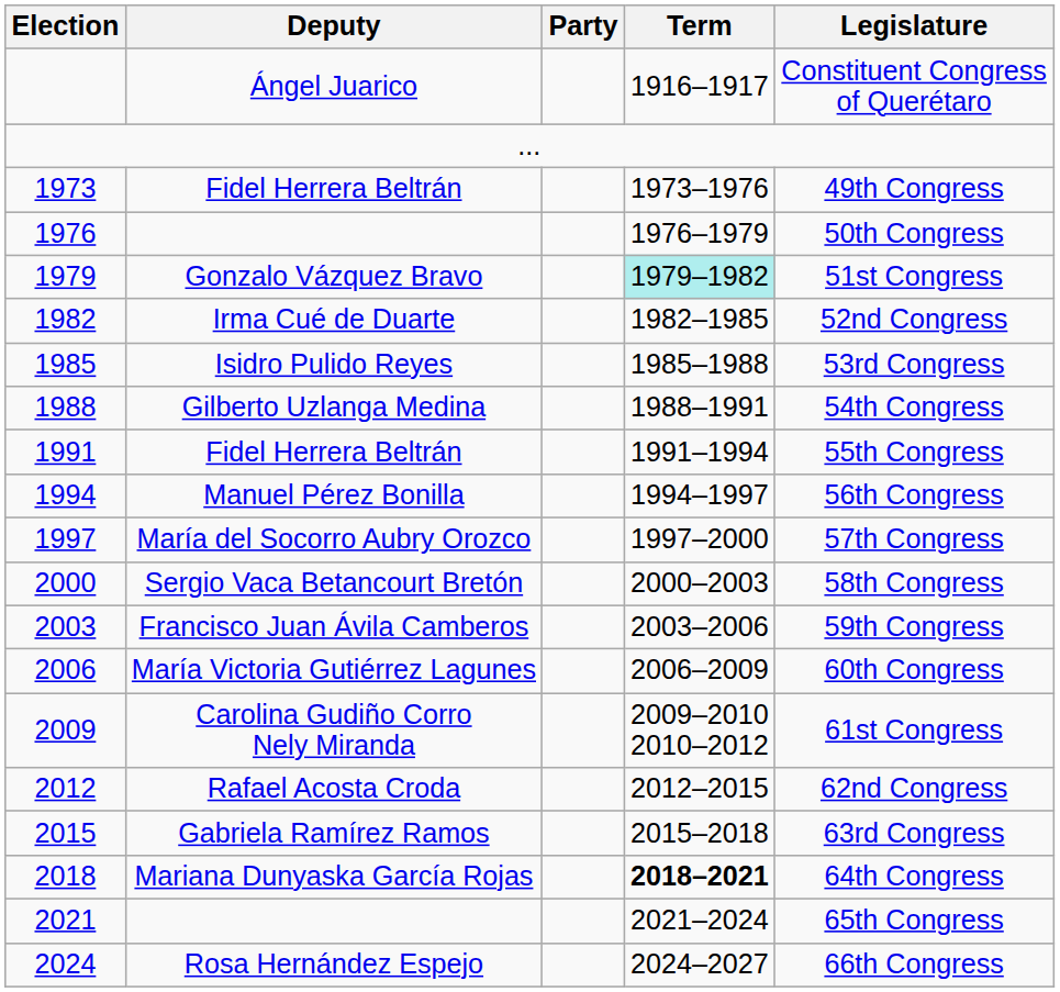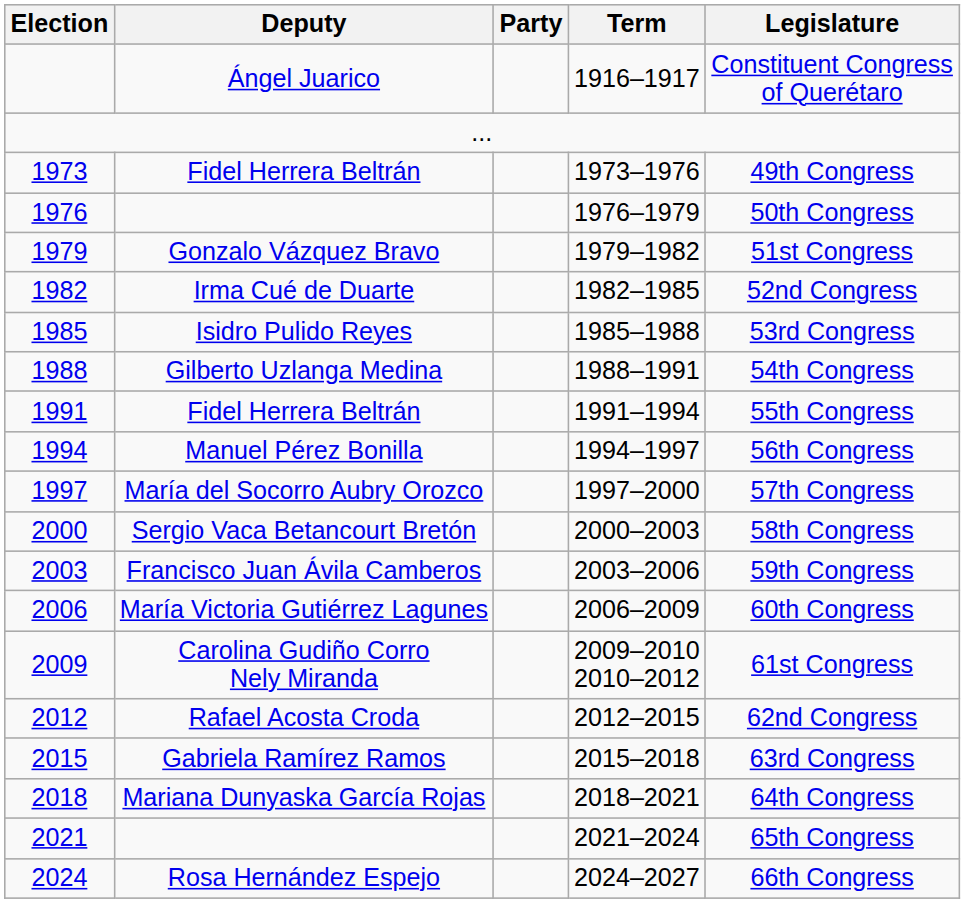Gonzalo Vázquez Bravo | Term: paleturquoise background -> no background
Mariana Dunyaska García Rojas | Term: bold -> normal
